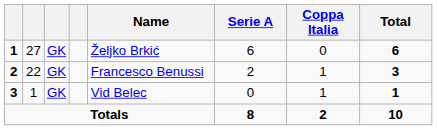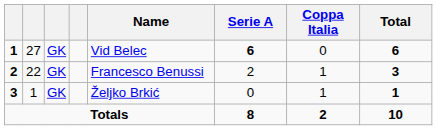row 2 | Name: Željko Brkić -> Vid Belec
row 2 | Serie A: normal -> bold
row 4 | Name: Vid Belec -> Željko Brkić
